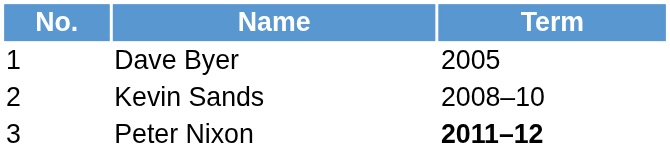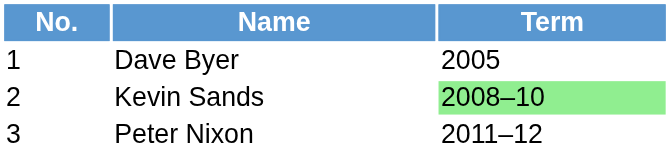Kevin Sands | Term: no background -> lightgreen background
Peter Nixon | Term: bold -> normal
